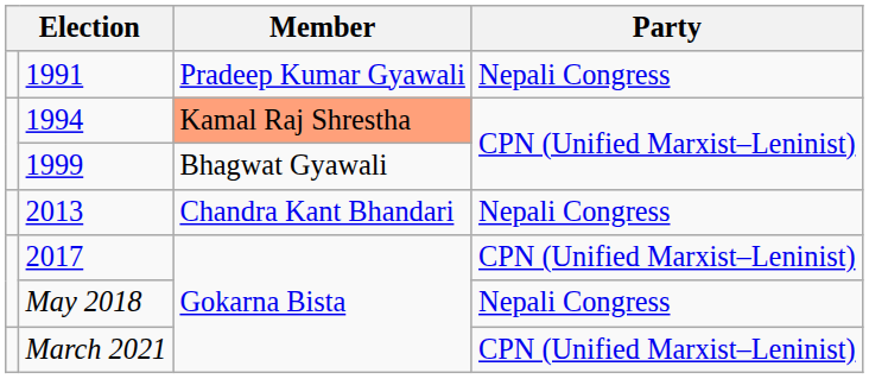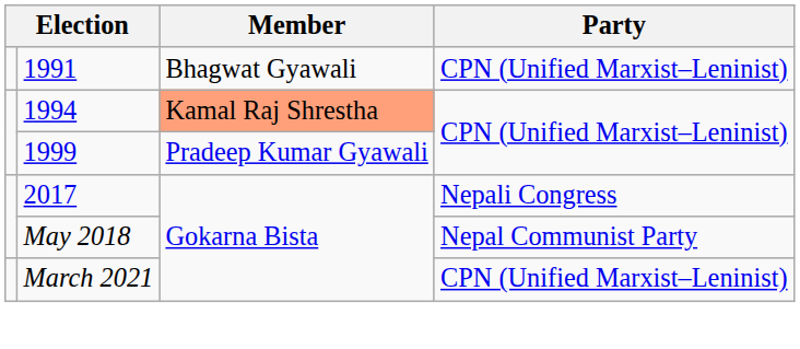1991 | Member: Pradeep Kumar Gyawali -> Bhagwat Gyawali
1991 | Party: Nepali Congress -> CPN (Unified Marxist–Leninist)
1999 | Member: Bhagwat Gyawali -> Pradeep Kumar Gyawali
- row: 2013 | Chandra Kant Bhandari | Nepali Congress
2017 | Party: CPN (Unified Marxist–Leninist) -> Nepali Congress
May 2018 | Party: Nepali Congress -> Nepal Communist Party
